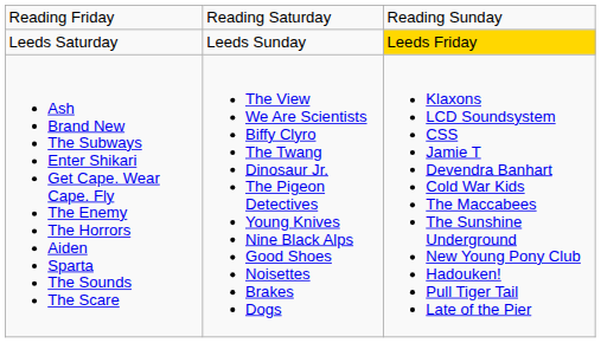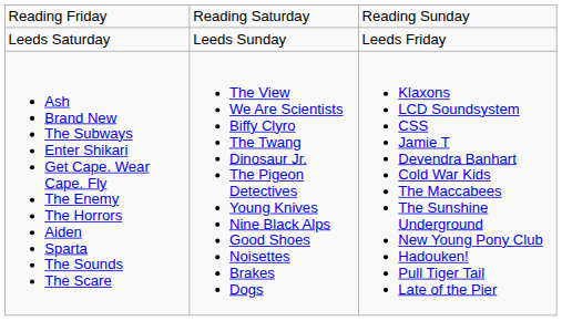Leeds Saturday | column 3: gold background -> no background
